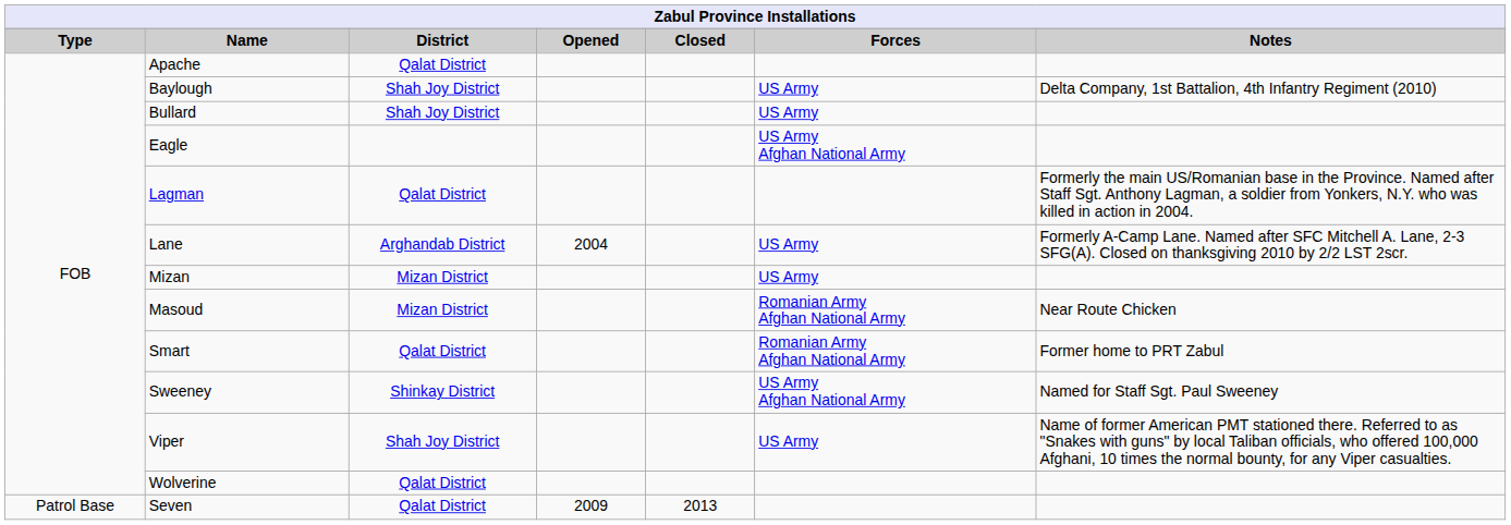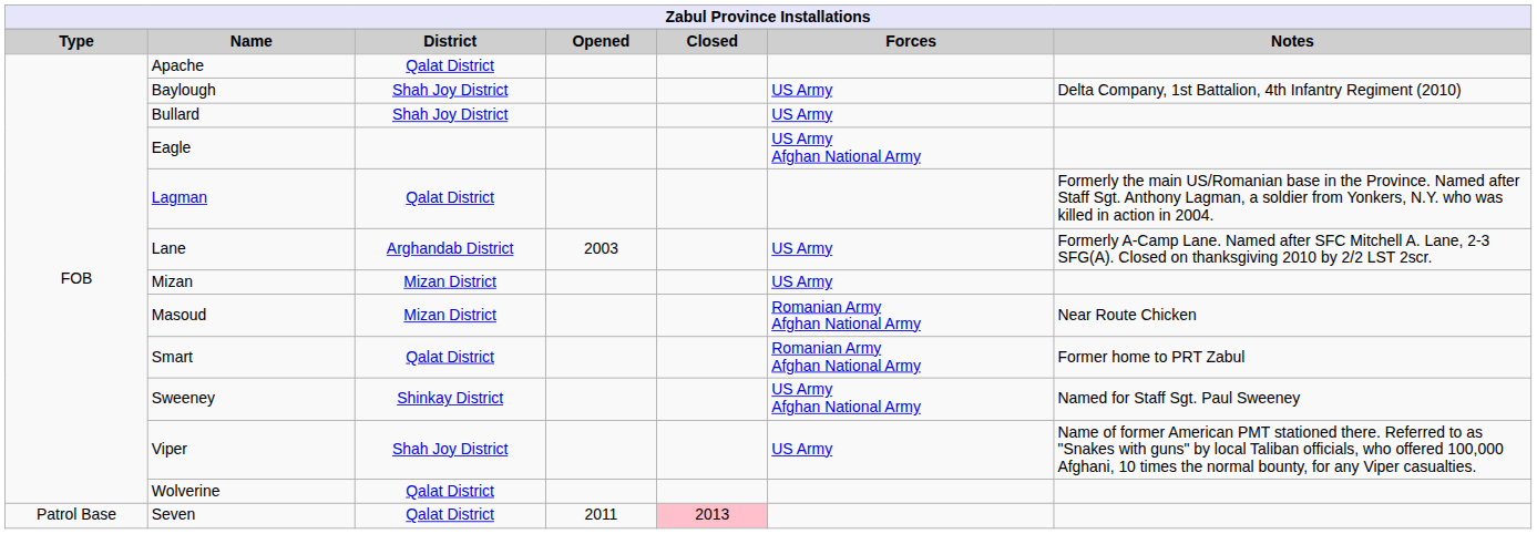Lane | Opened: 2004 -> 2003
Seven | Opened: 2009 -> 2011
Seven | Closed: no background -> pink background
